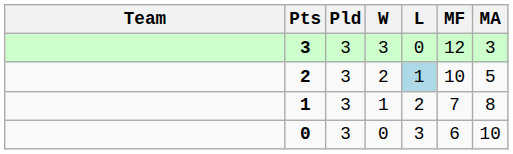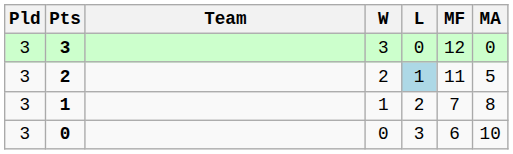columns swapped: Team <-> Pld
row 2 | MA: 3 -> 0
row 3 | MF: 10 -> 11
